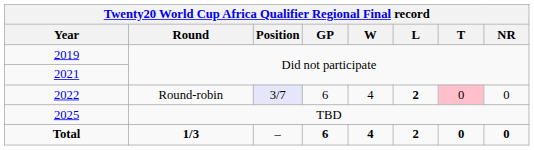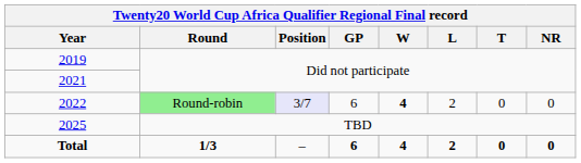2022 | Round: no background -> lightgreen background
2022 | W: normal -> bold
2022 | L: bold -> normal
2022 | T: pink background -> no background
